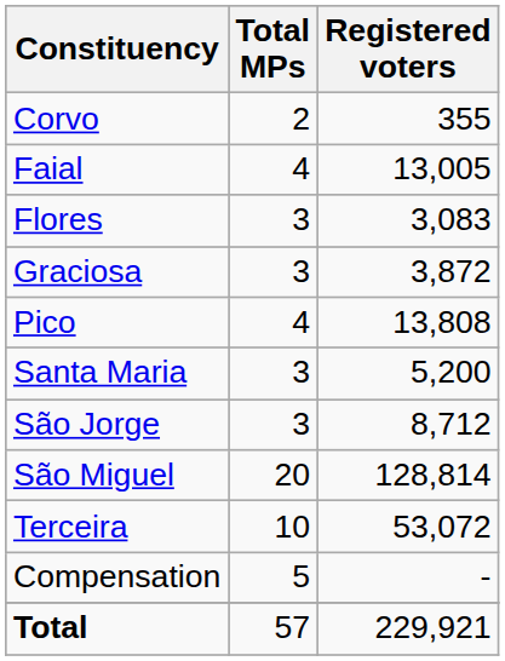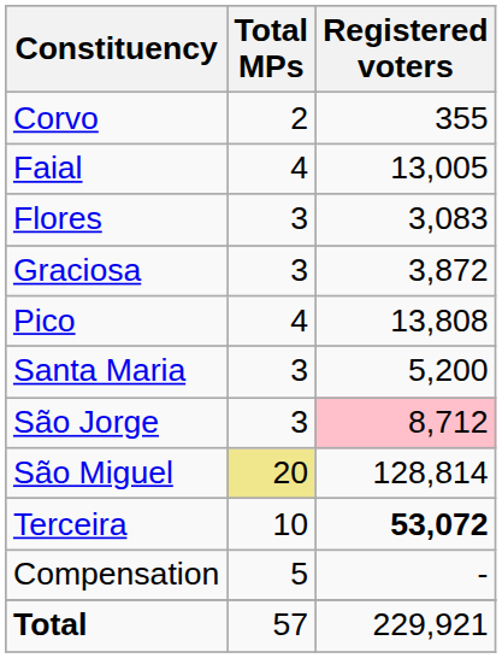São Jorge | Registered voters: no background -> pink background
São Miguel | Total MPs: no background -> khaki background
Terceira | Registered voters: normal -> bold
